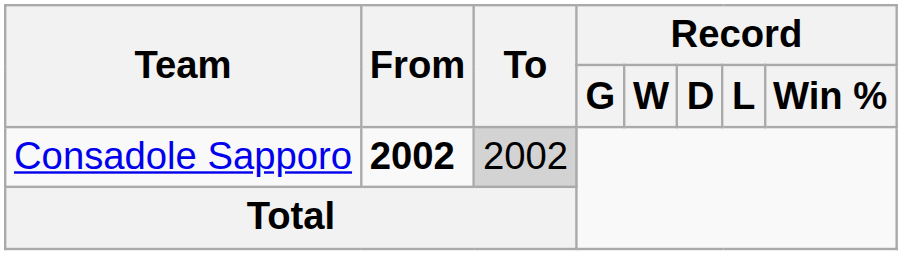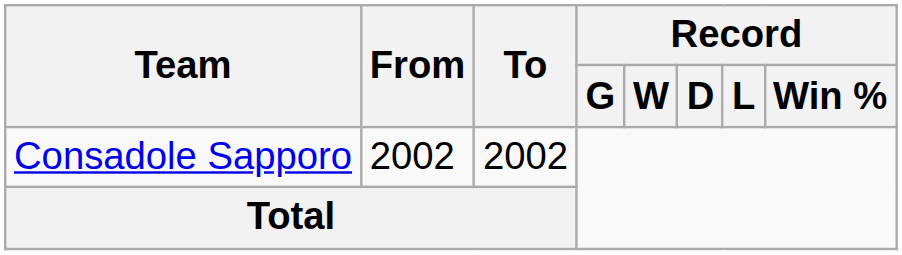Consadole Sapporo | From: bold -> normal
Consadole Sapporo | To: lightgrey background -> no background
